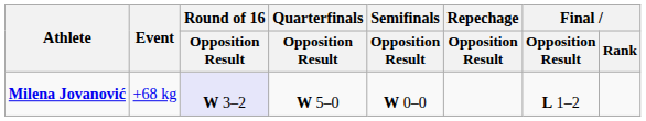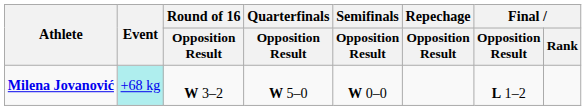Milena Jovanović | Event: no background -> paleturquoise background
Milena Jovanović | Round of 16 / Opposition Result: lavender background -> no background
